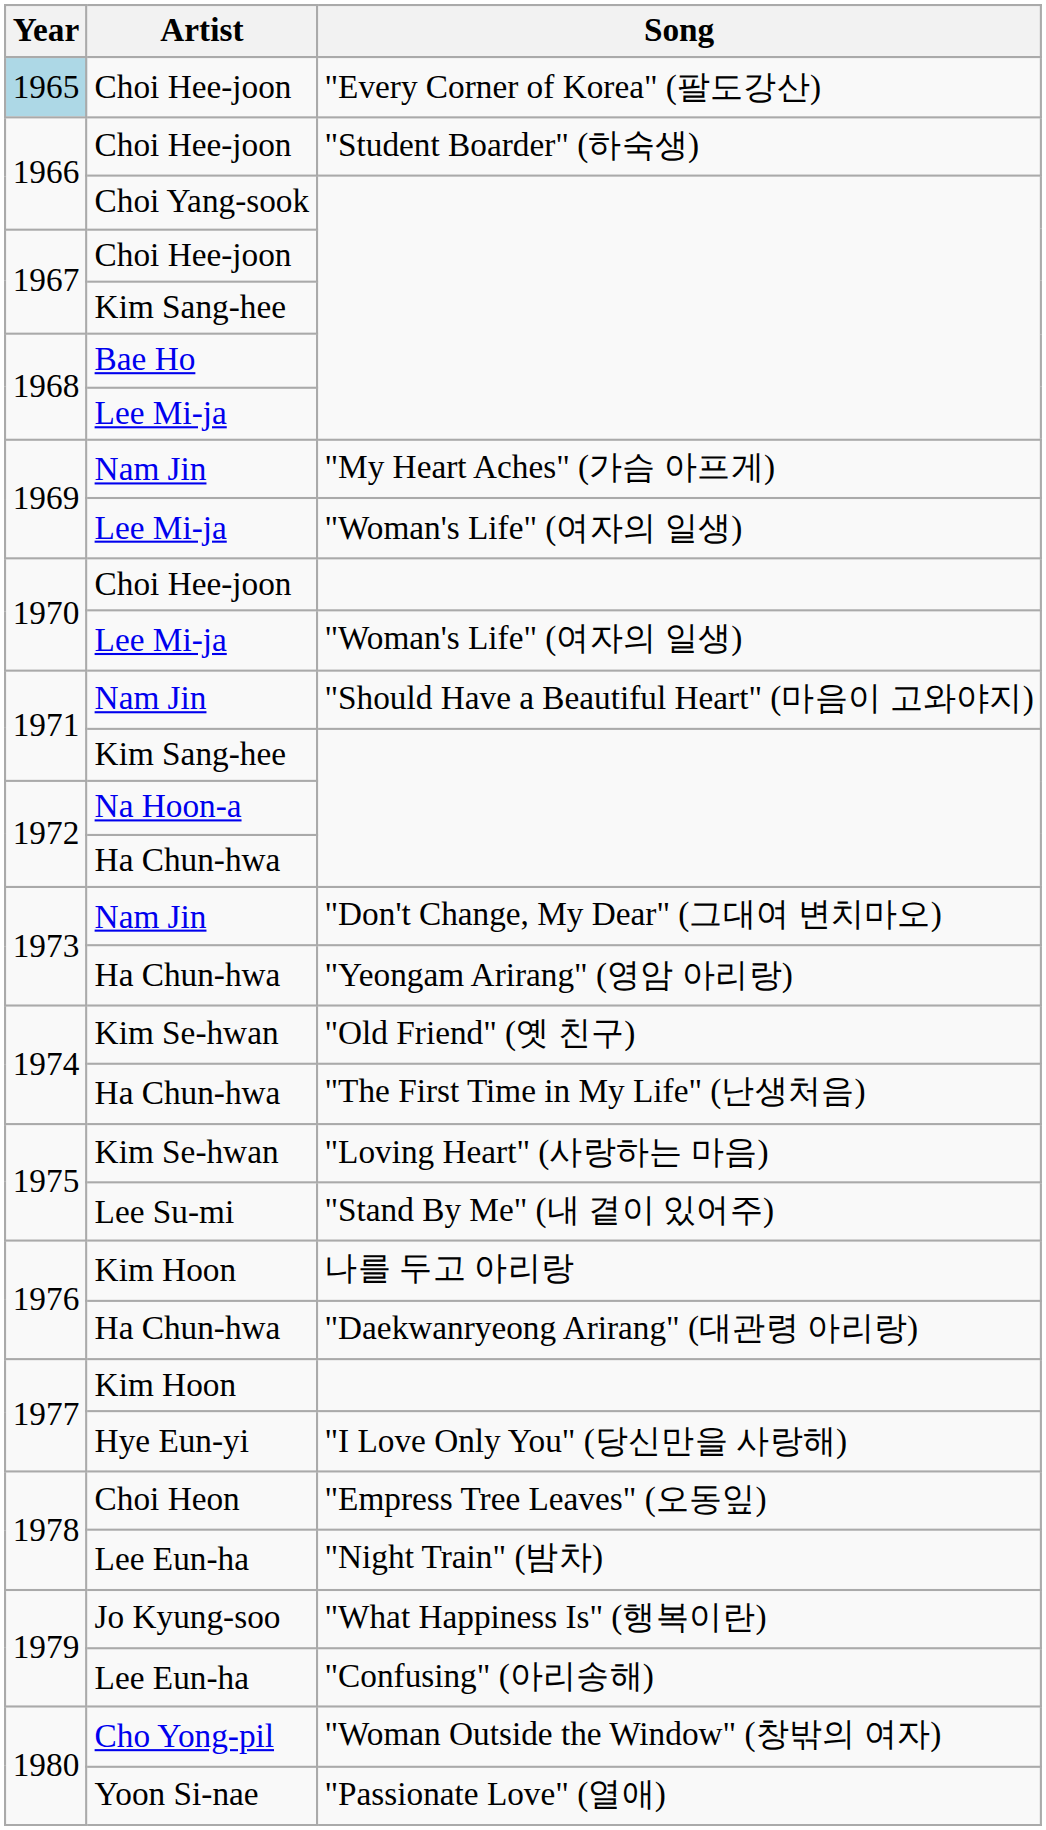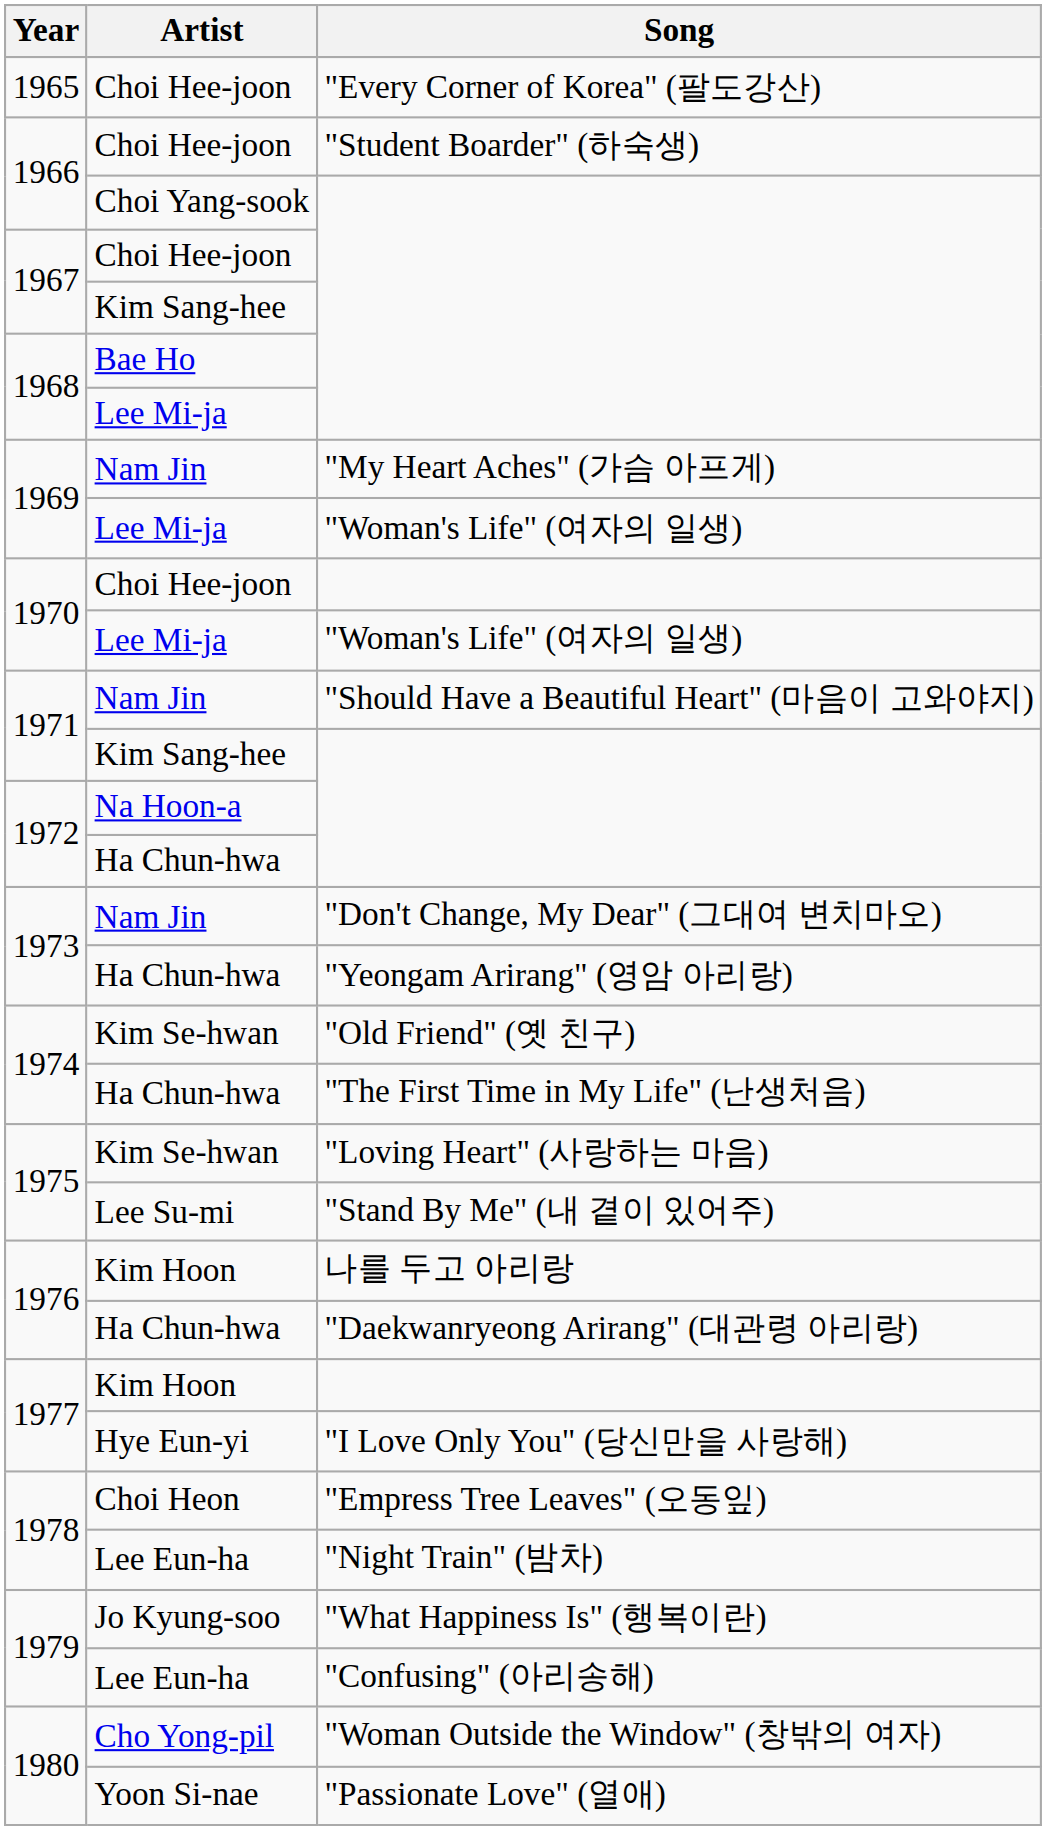"Every Corner of Korea" (팔도강산) | Year: lightblue background -> no background
